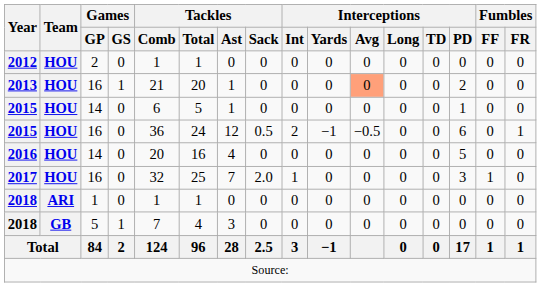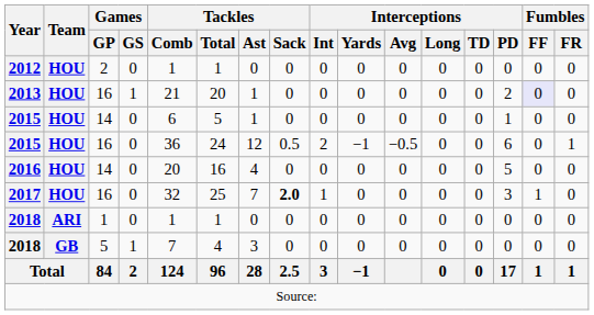2013 | Interceptions / Avg: lightsalmon background -> no background
2013 | Fumbles / FF: no background -> lavender background
2017 | Tackles / Sack: normal -> bold
